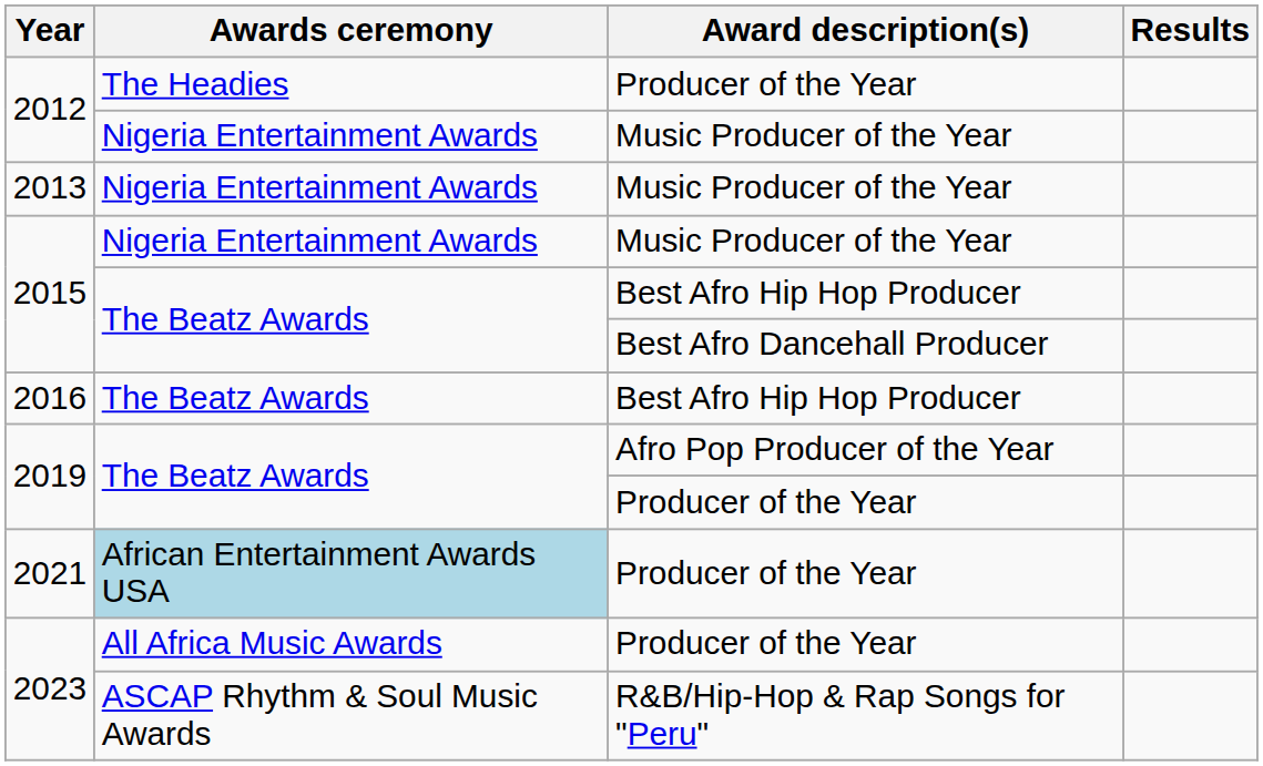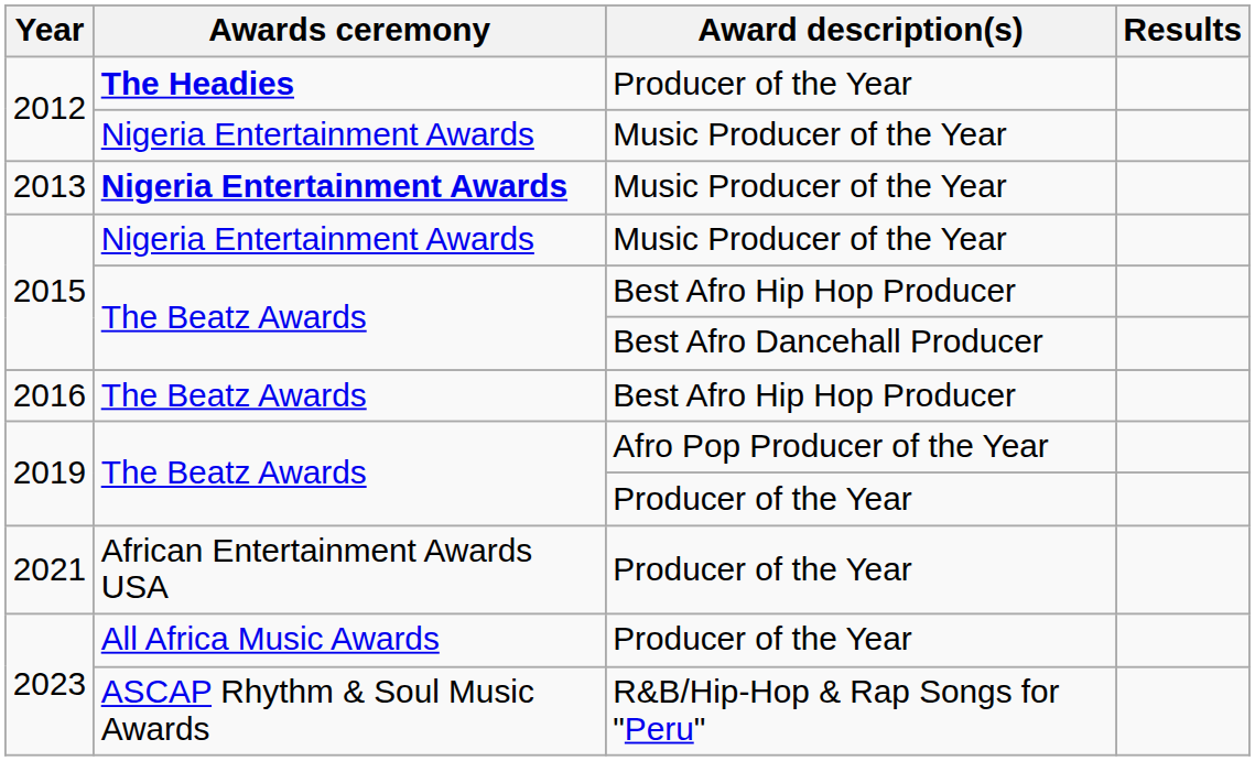2012 / Producer of the Year | Awards ceremony: normal -> bold
2013 | Awards ceremony: normal -> bold
2021 | Awards ceremony: lightblue background -> no background
